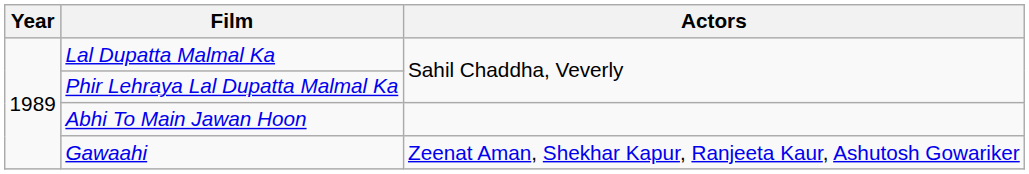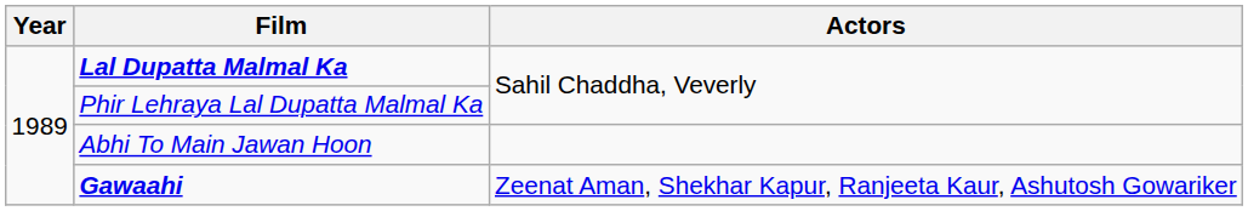Lal Dupatta Malmal Ka | Film: normal -> bold
Gawaahi | Film: normal -> bold
